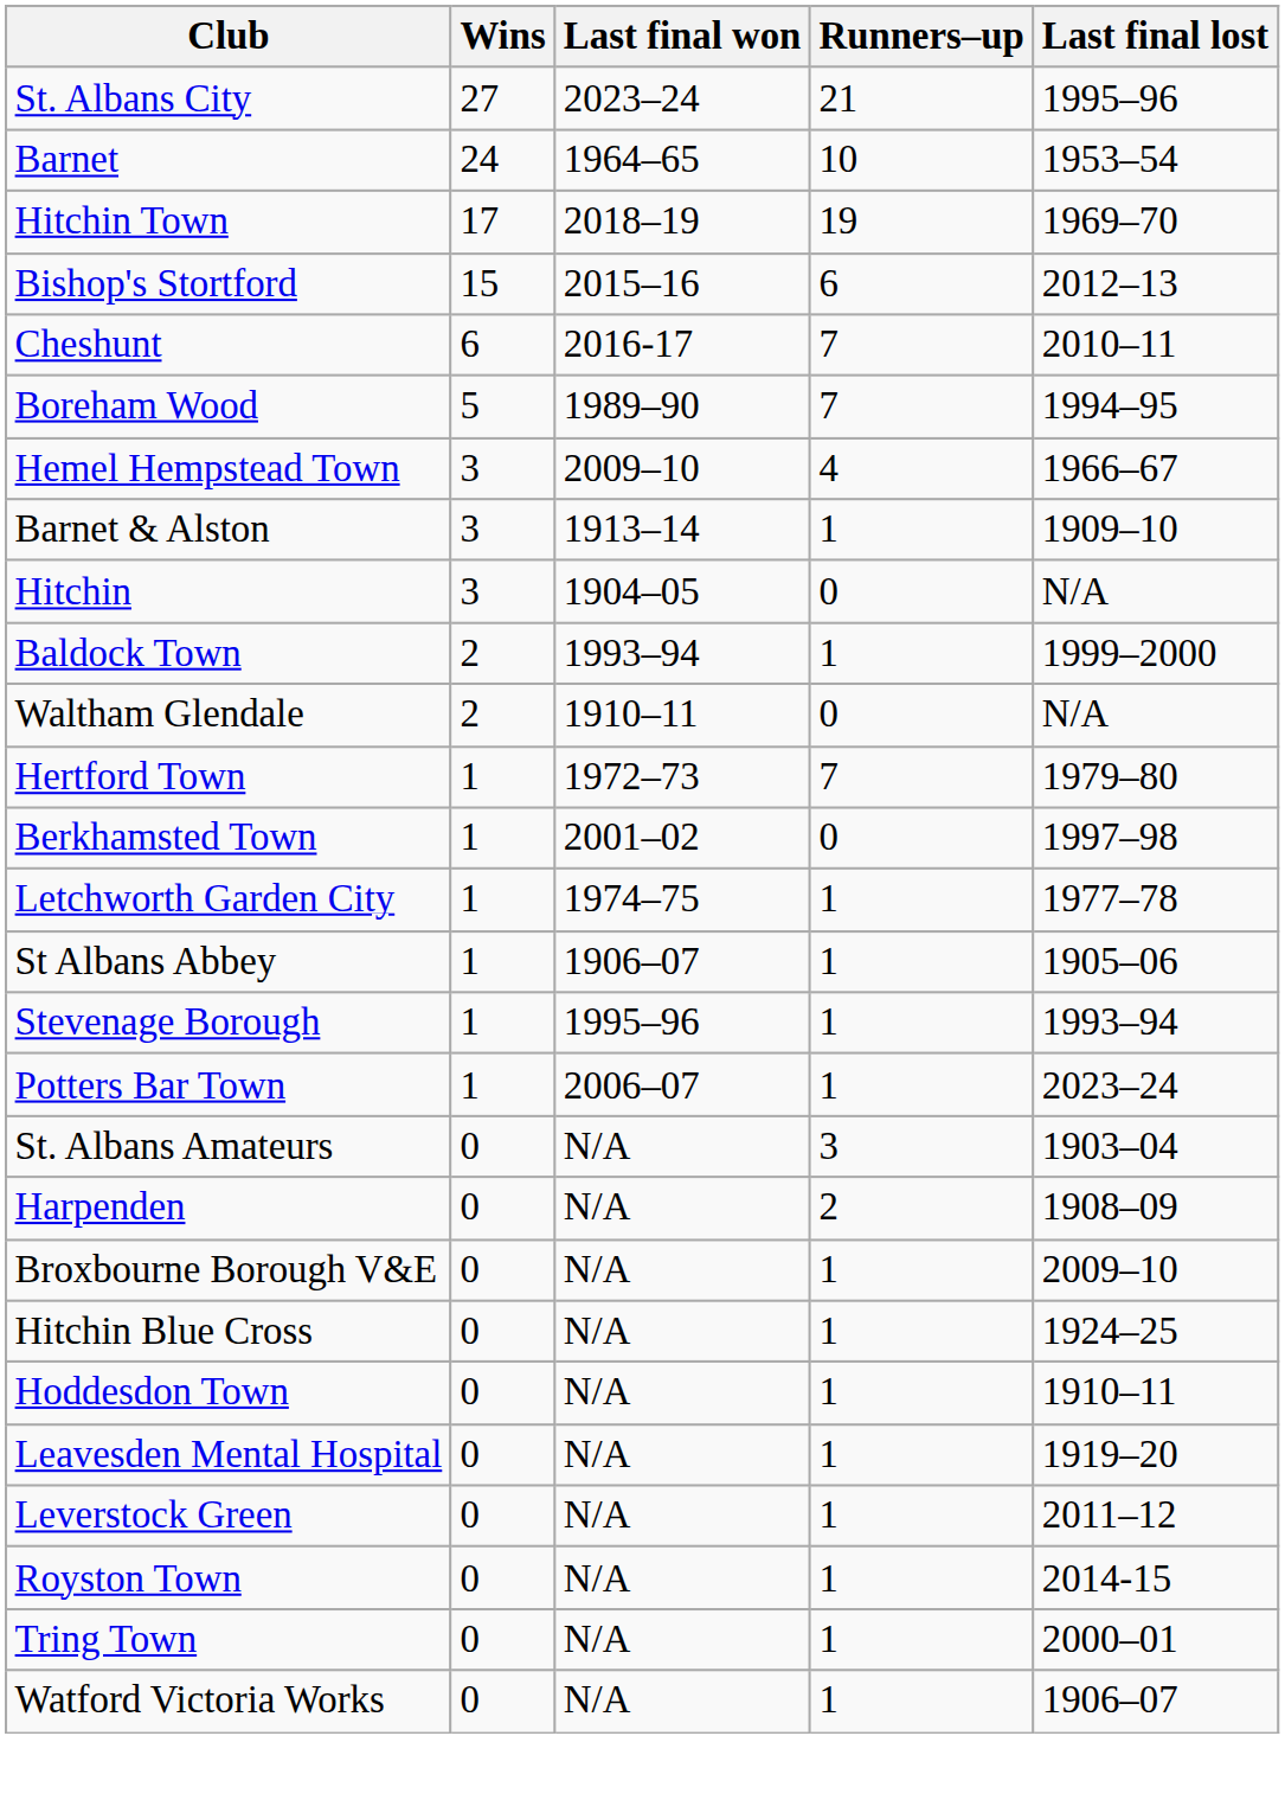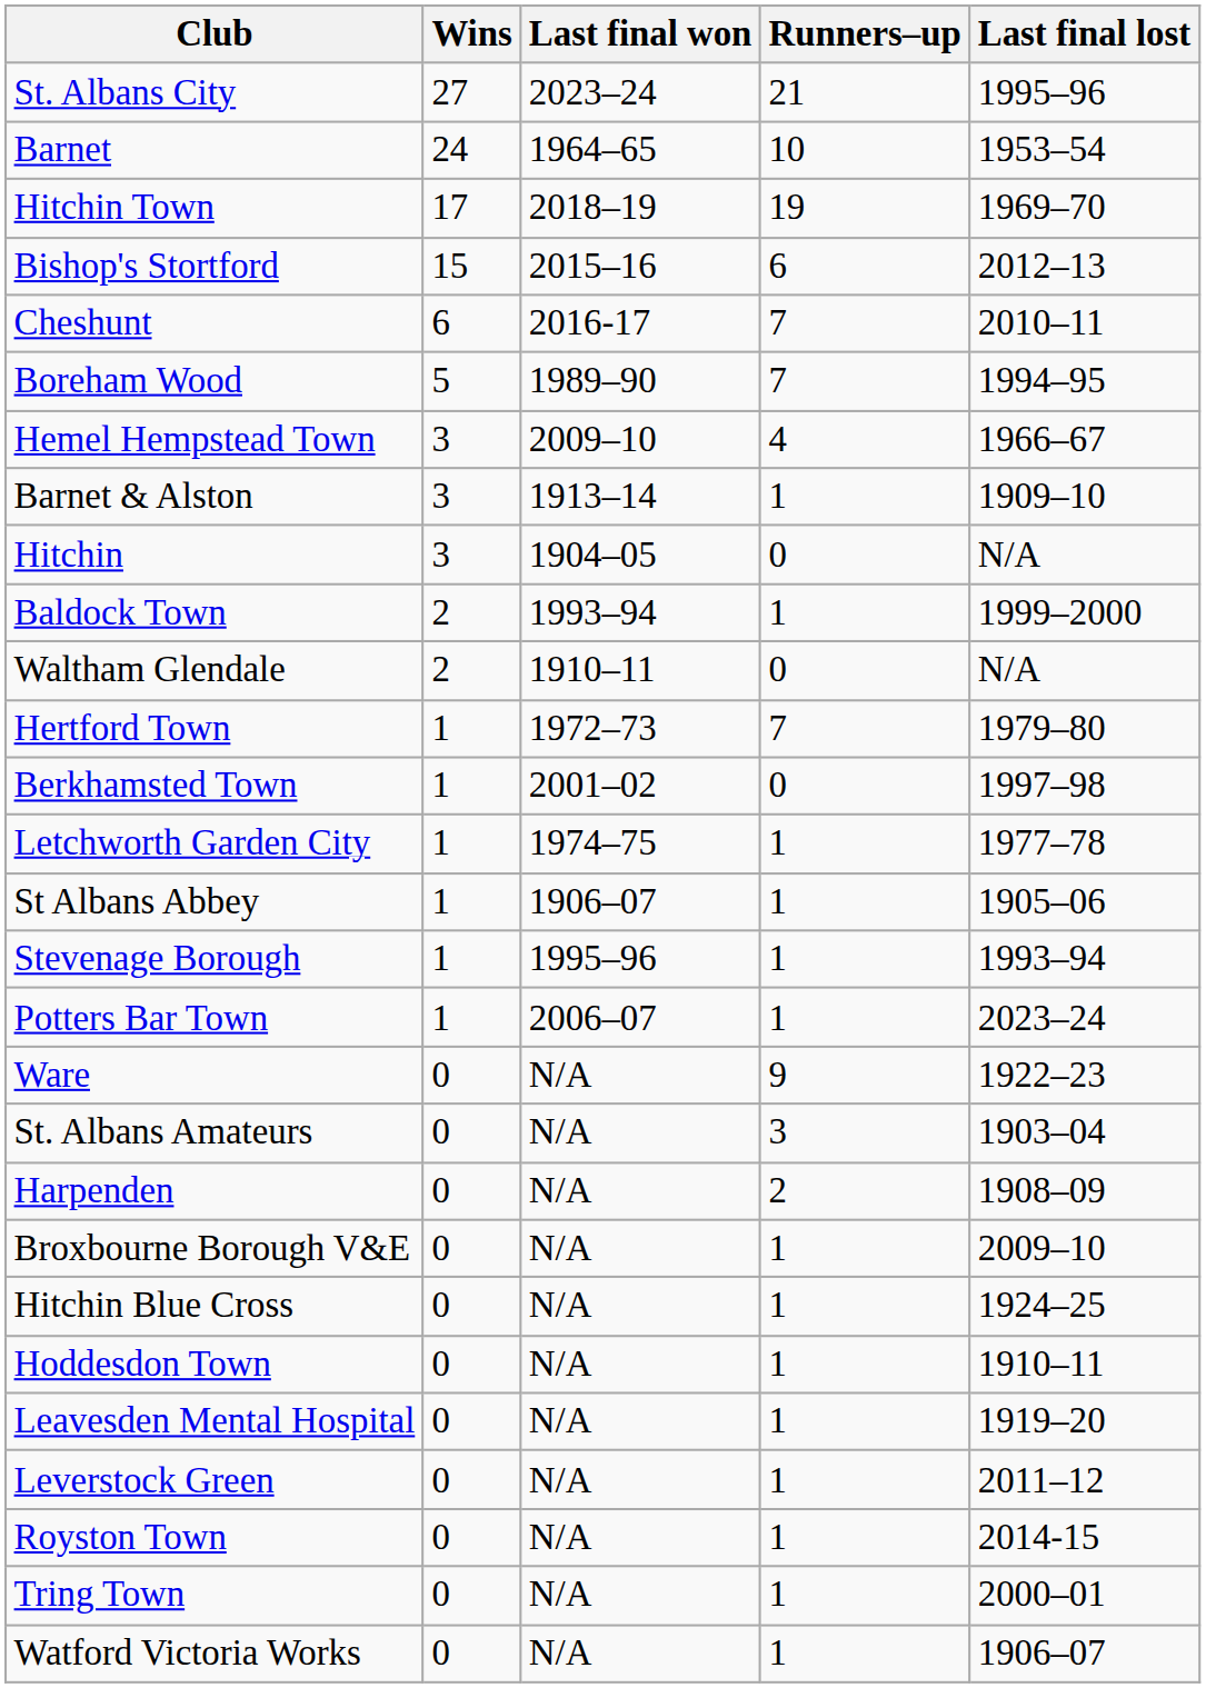+ row: Ware | 0 | N/A | 9 | 1922–23
